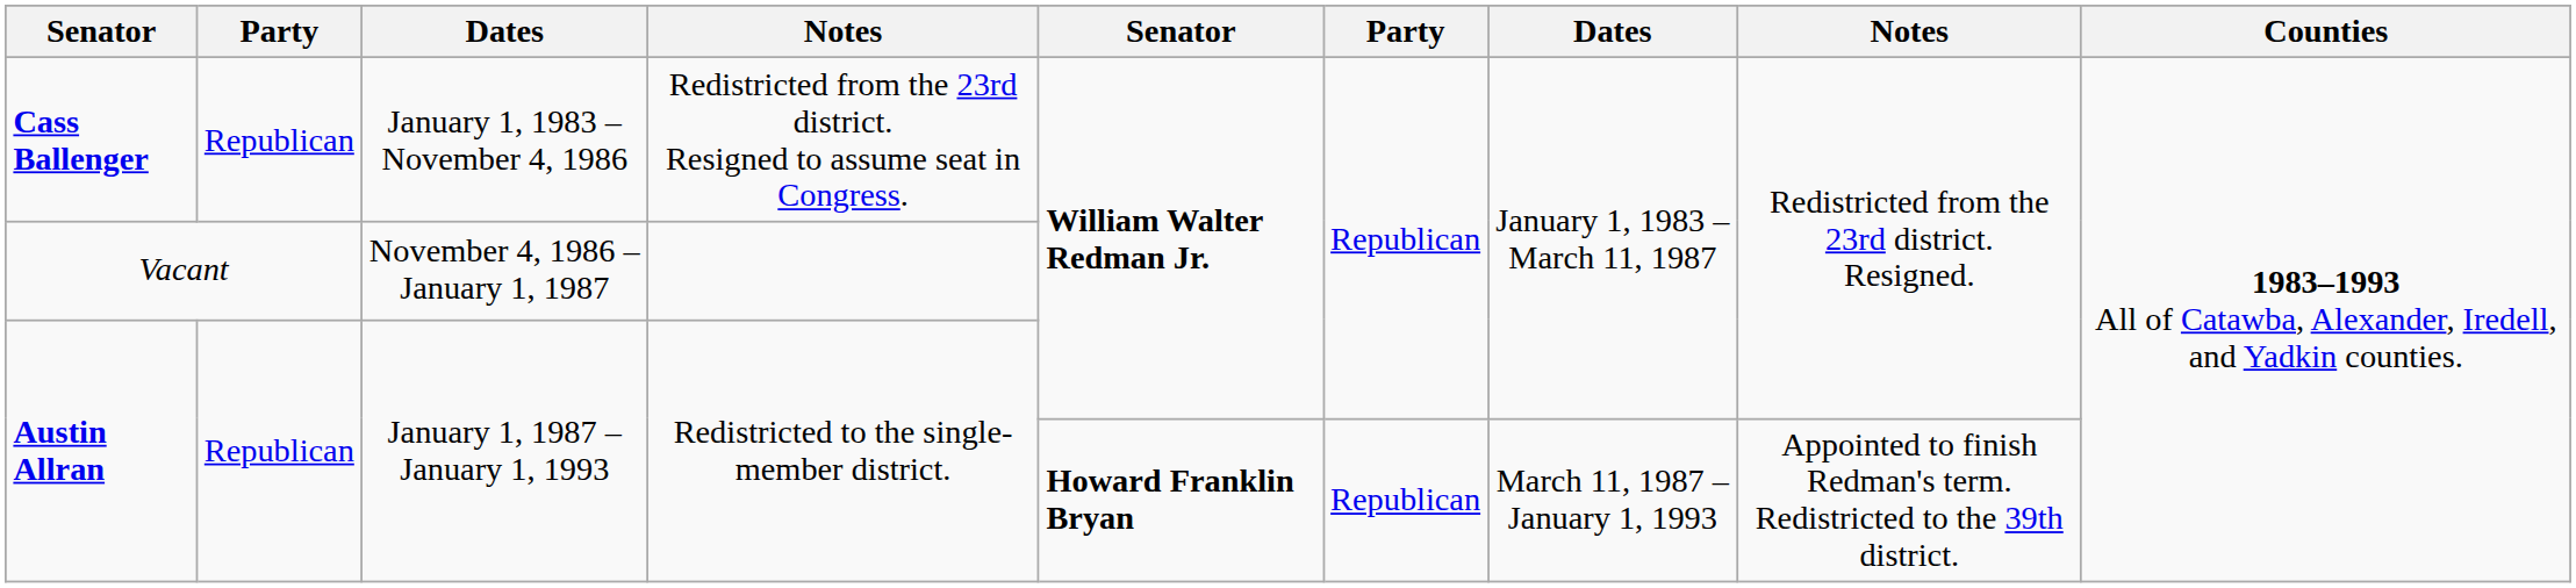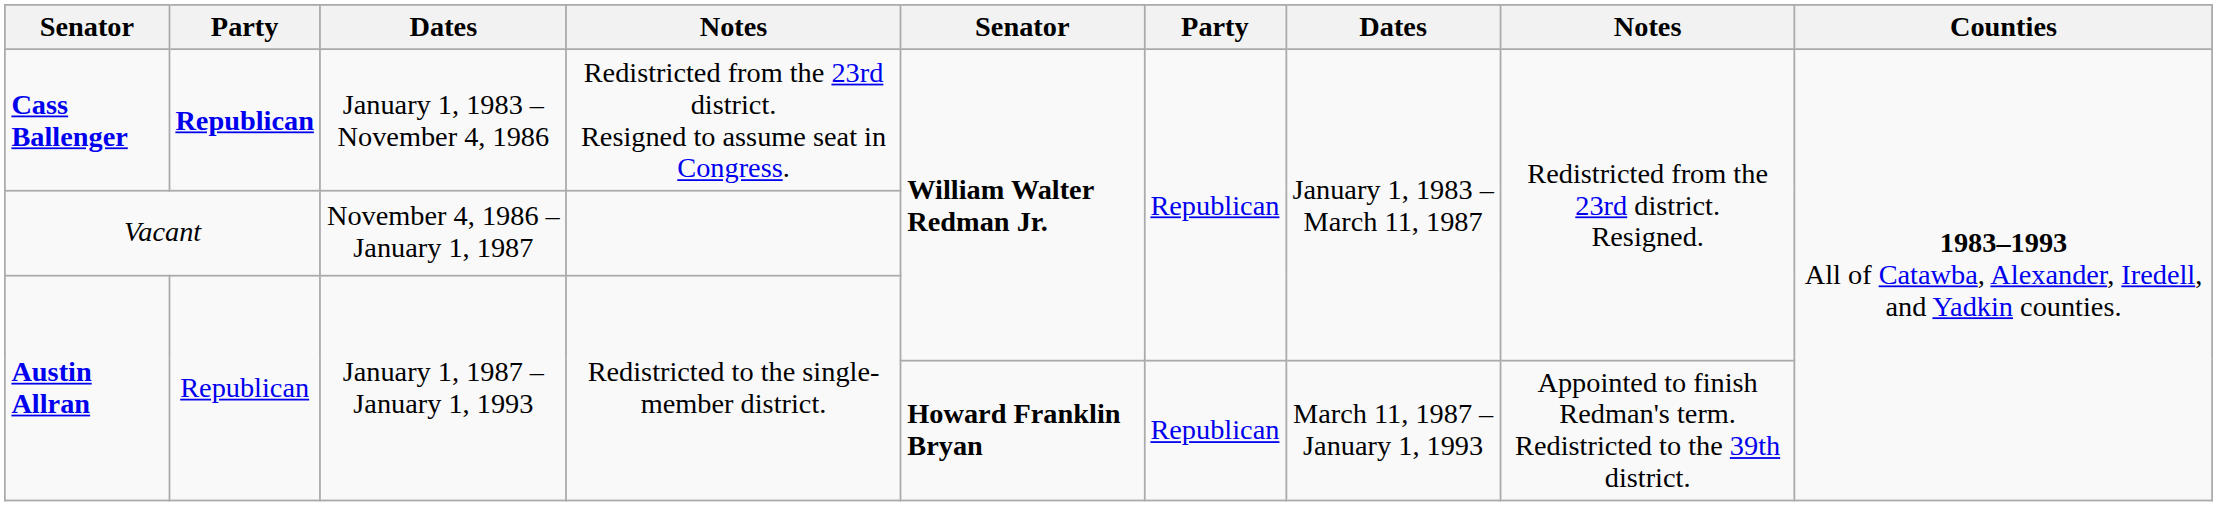Cass Ballenger | column 2: normal -> bold
